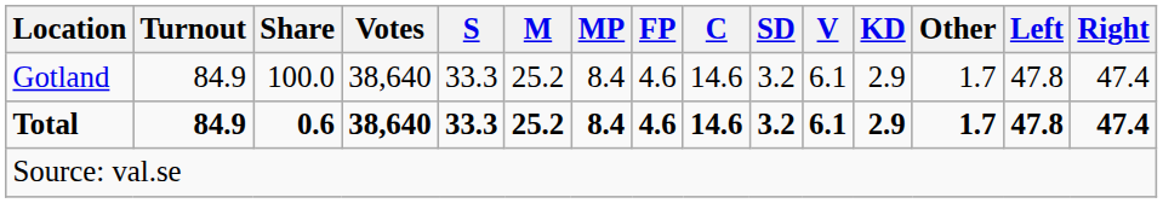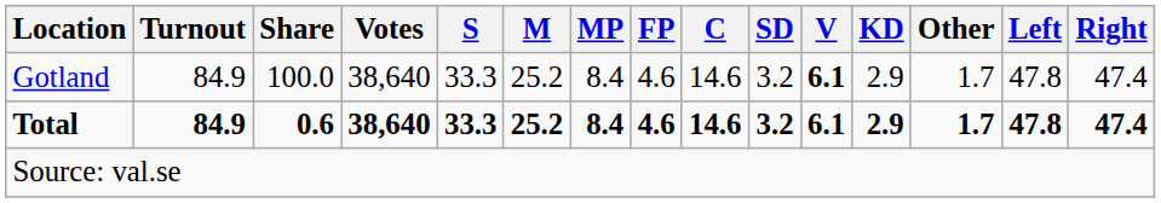Gotland | V: normal -> bold
